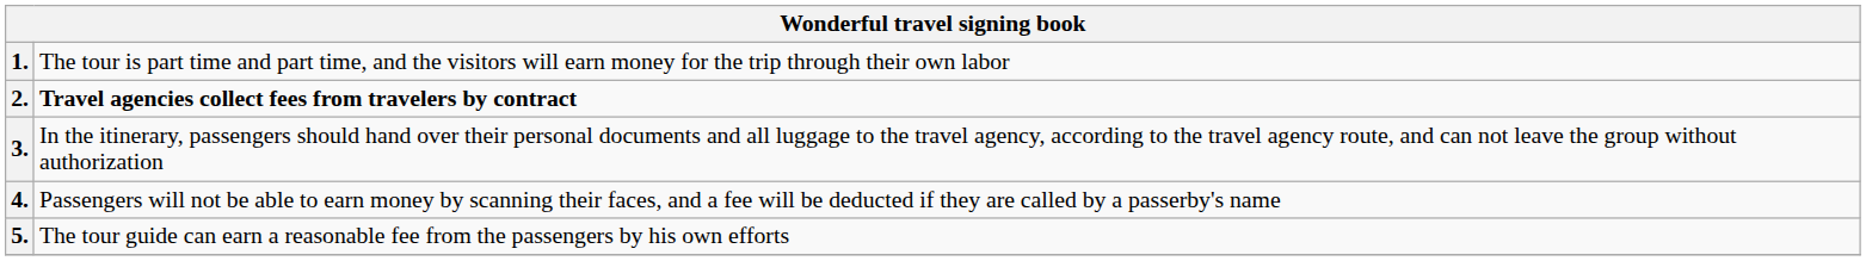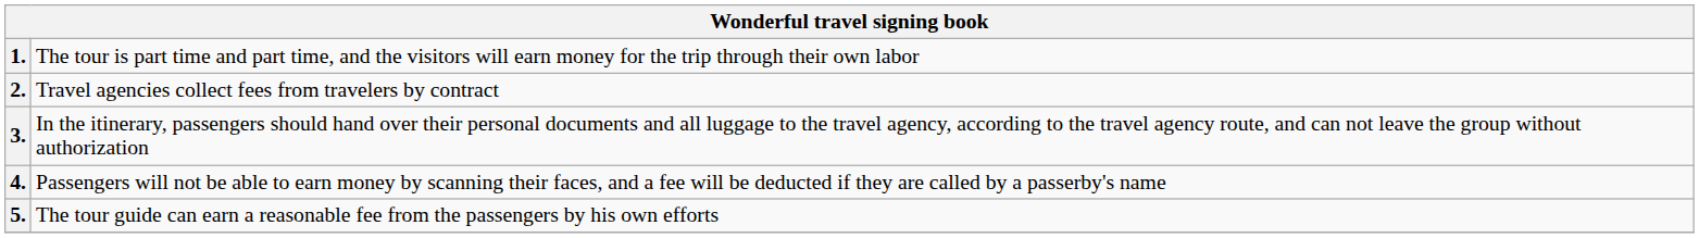2. | column 2: bold -> normal
